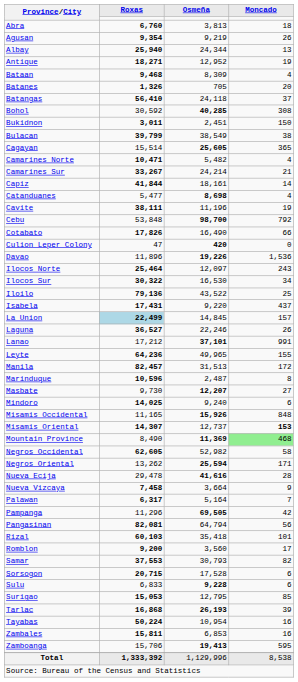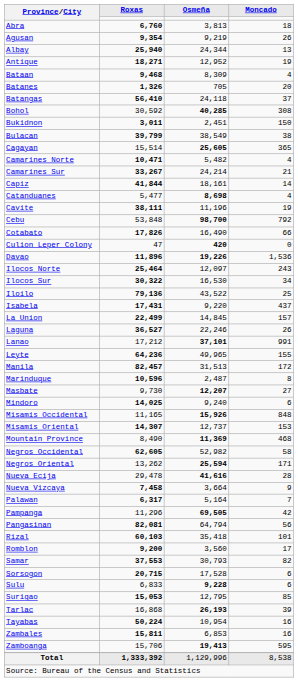Davao | Roxas: normal -> bold
La Union | Roxas: lightblue background -> no background
Misamis Oriental | Moncado: bold -> normal
Mountain Province | Moncado: lightgreen background -> no background
Tarlac | Roxas: bold -> normal
